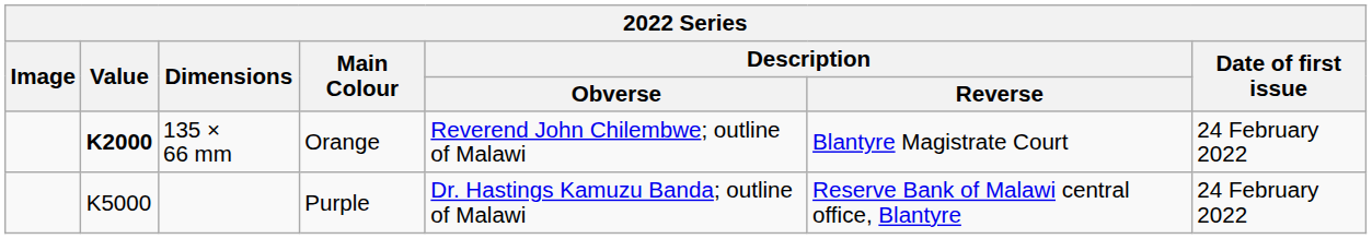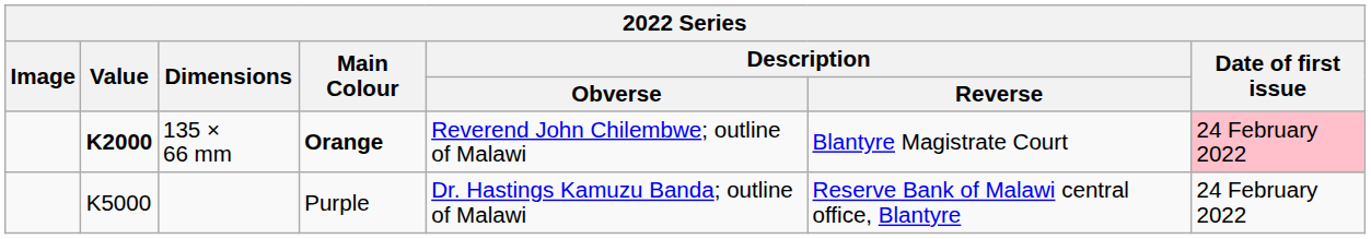135 × 66 mm | Main Colour: normal -> bold
135 × 66 mm | Date of first issue: no background -> pink background
